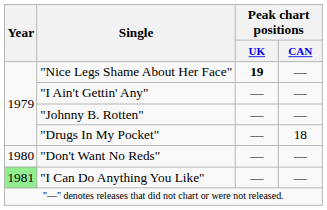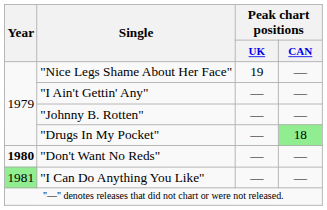"Nice Legs Shame About Her Face" | Peak chart positions / UK: bold -> normal
"Drugs In My Pocket" | Peak chart positions / CAN: no background -> lightgreen background
"Don't Want No Reds" | Year: normal -> bold
